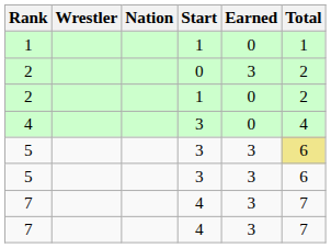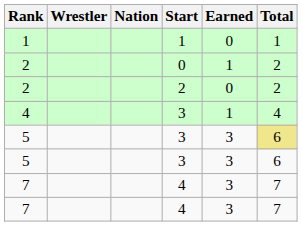row 3 | Earned: 3 -> 1
row 4 | Start: 1 -> 2
row 5 | Earned: 0 -> 1
